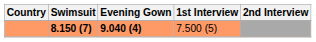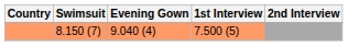row 2 | Swimsuit: bold -> normal
row 2 | Evening Gown: bold -> normal
